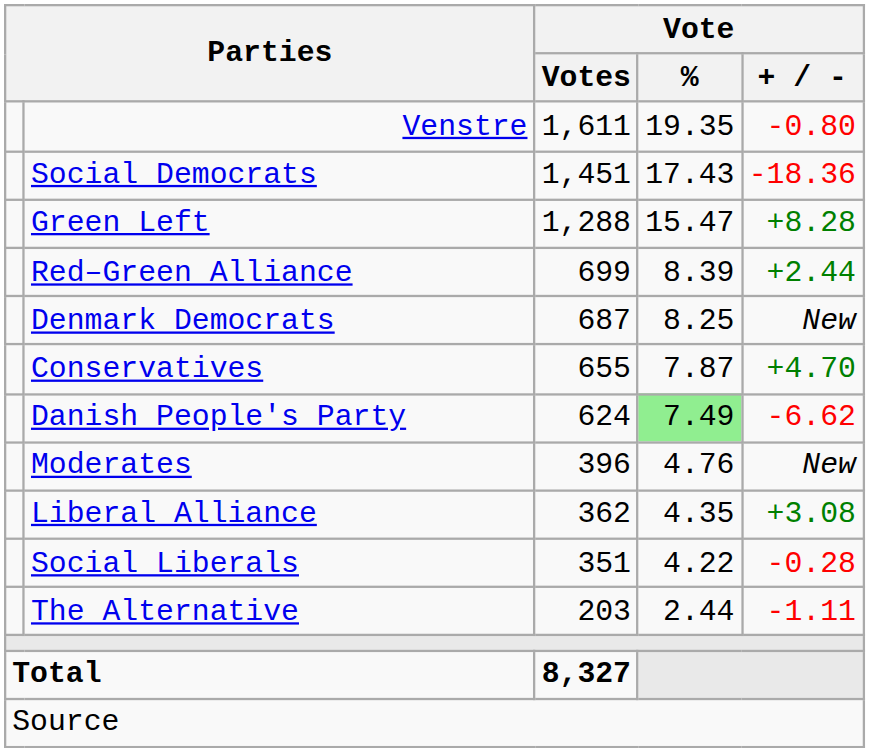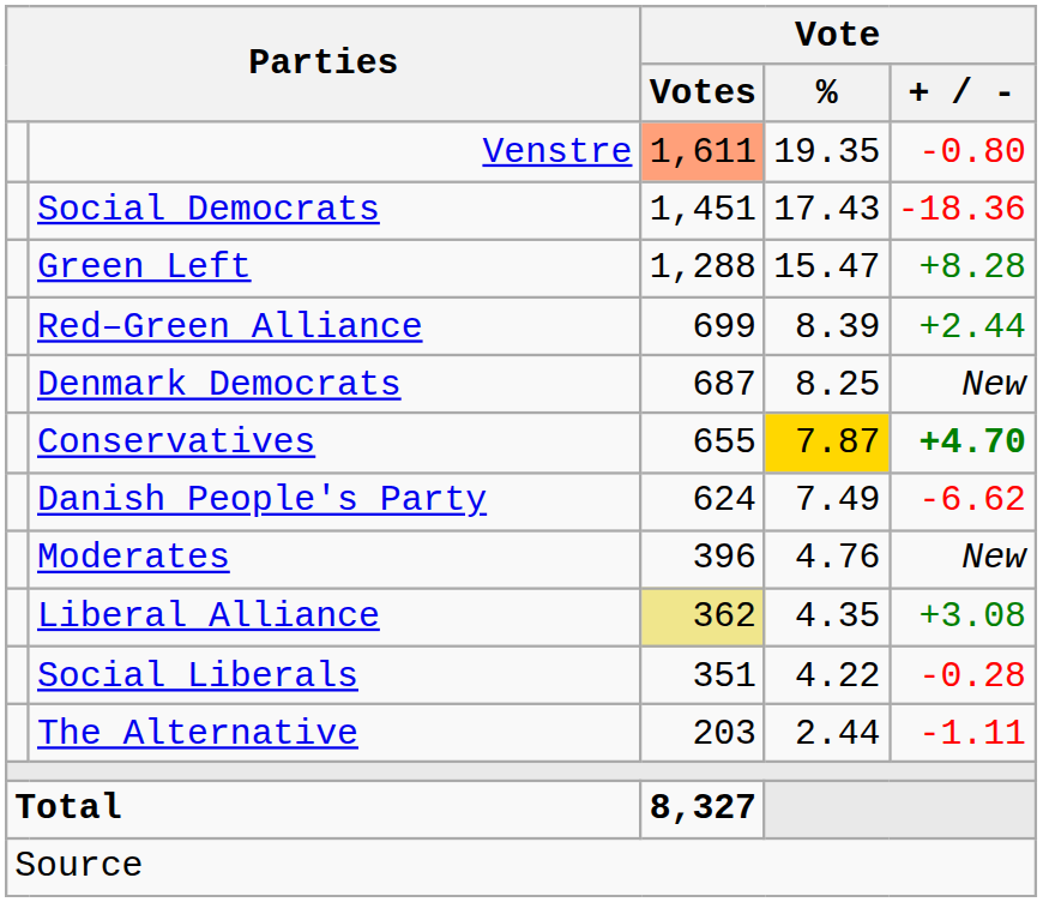Venstre | Vote / Votes: no background -> lightsalmon background
Conservatives | Vote / %: no background -> gold background
Conservatives | Vote / + / -: normal -> bold
Danish People's Party | Vote / %: lightgreen background -> no background
Liberal Alliance | Vote / Votes: no background -> khaki background
